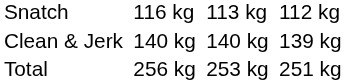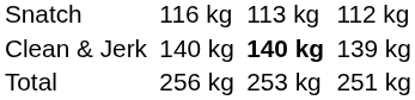Clean & Jerk | column 3: normal -> bold
